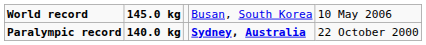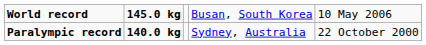Paralympic record | column 4: bold -> normal
